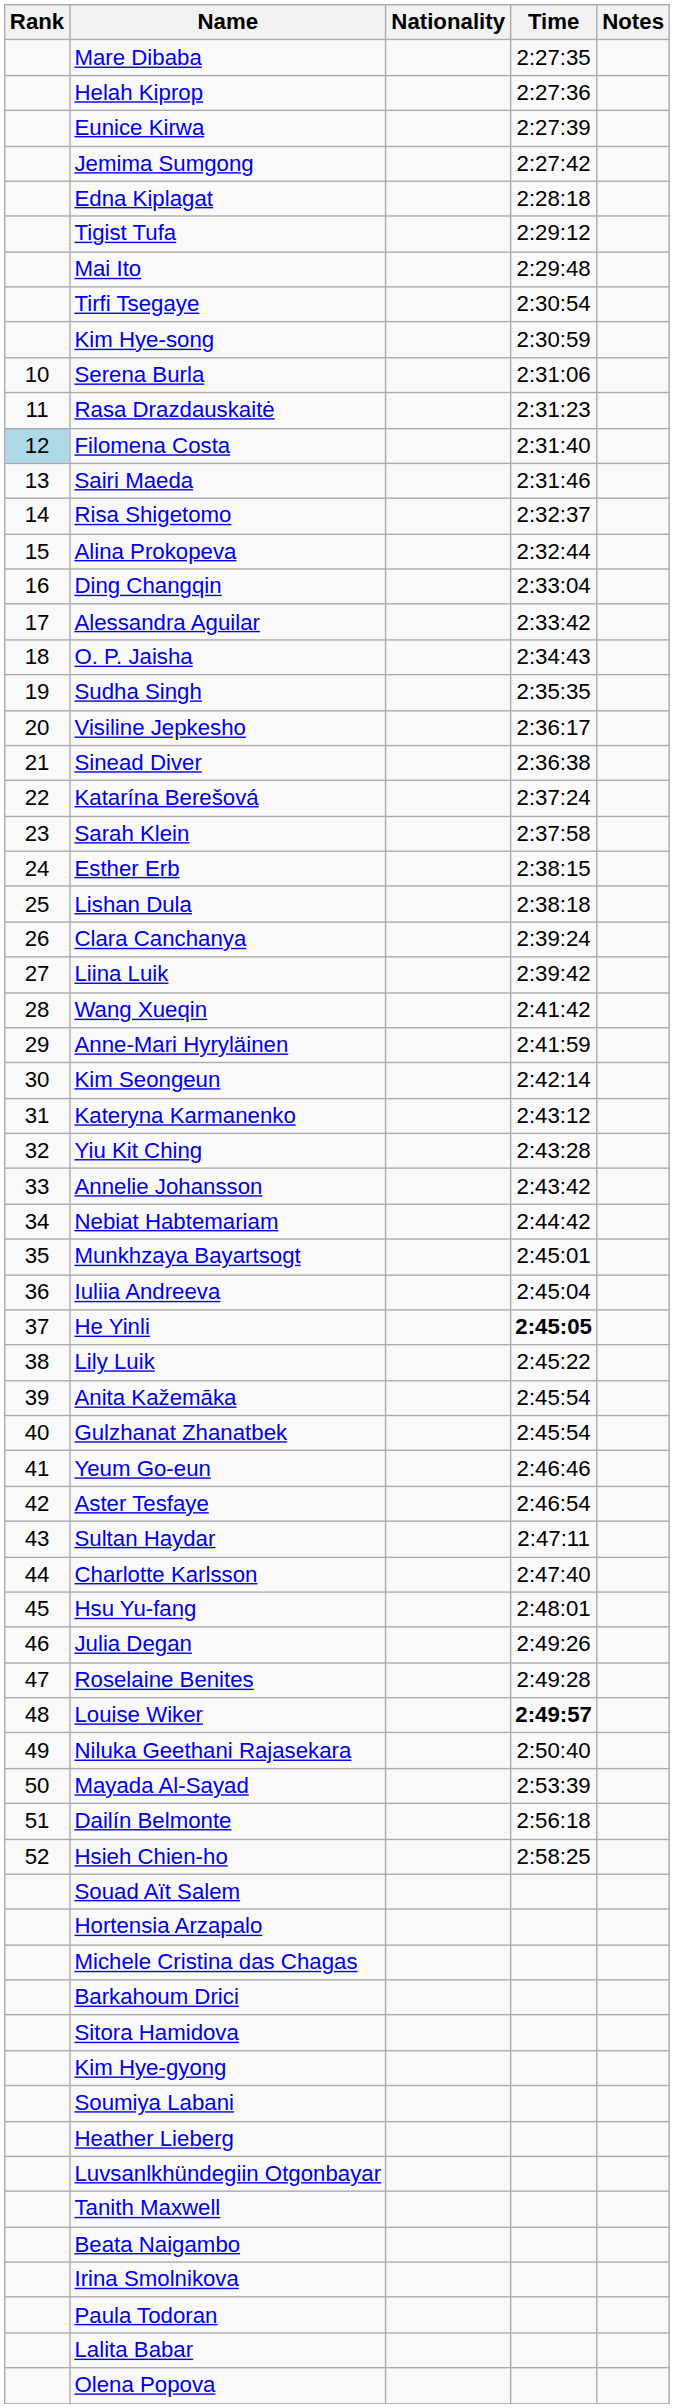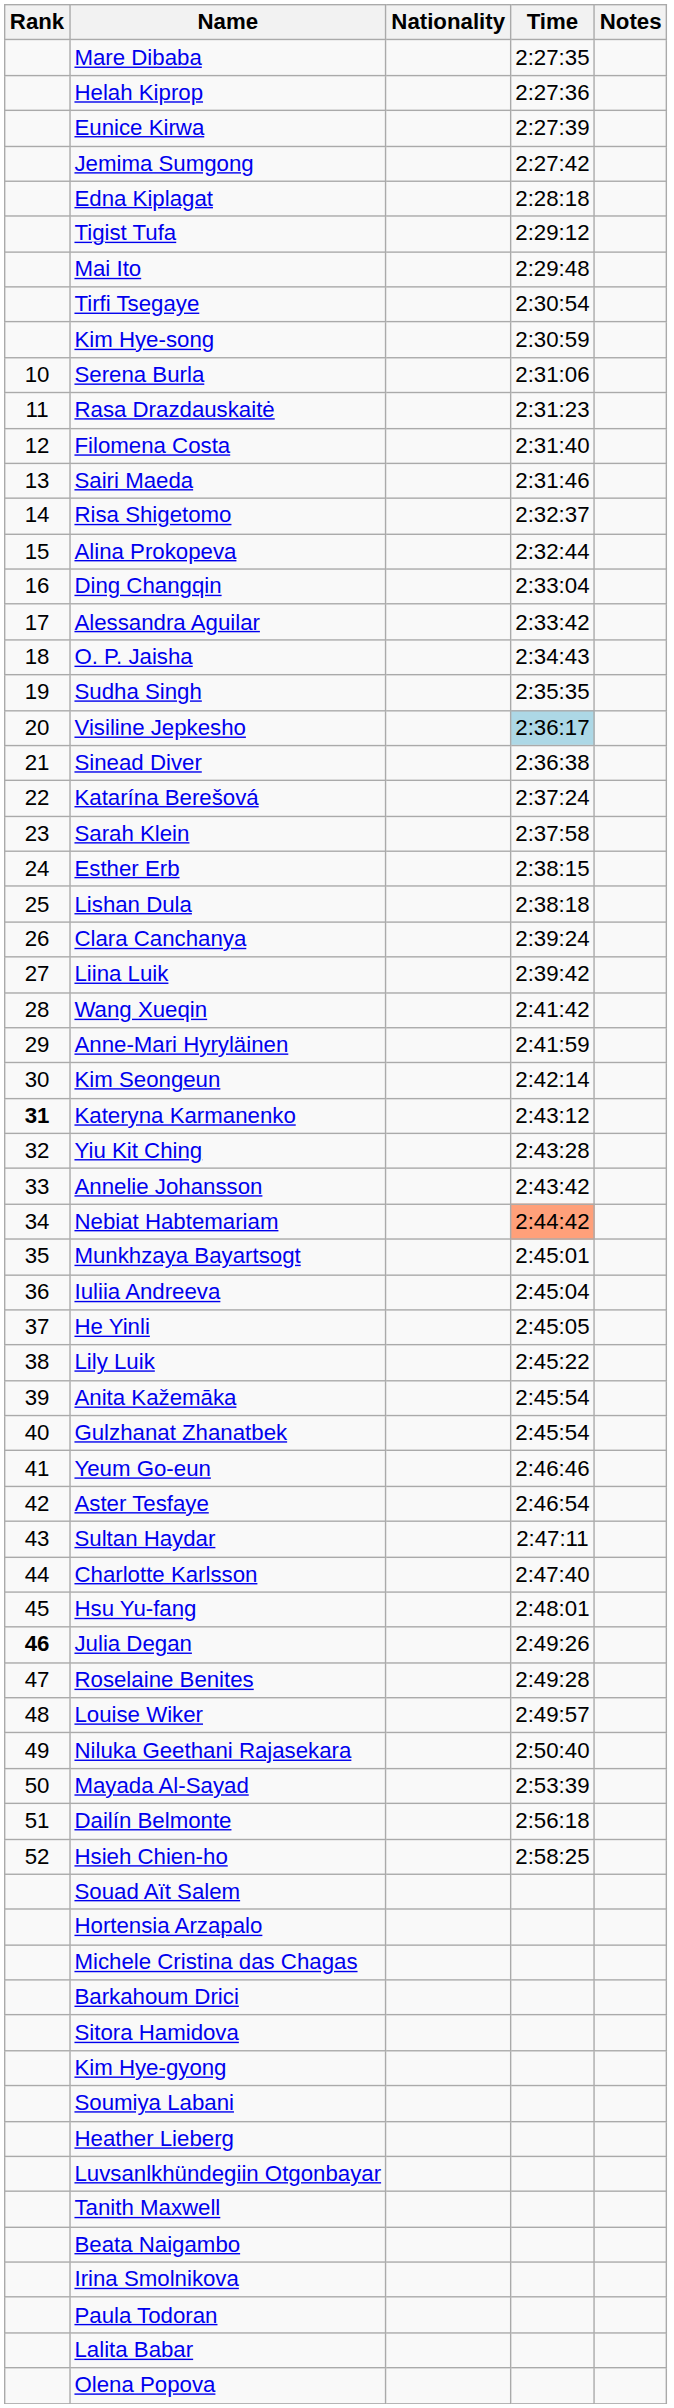Filomena Costa | Rank: lightblue background -> no background
Visiline Jepkesho | Time: no background -> lightblue background
Kateryna Karmanenko | Rank: normal -> bold
Nebiat Habtemariam | Time: no background -> lightsalmon background
He Yinli | Time: bold -> normal
Julia Degan | Rank: normal -> bold
Louise Wiker | Time: bold -> normal
